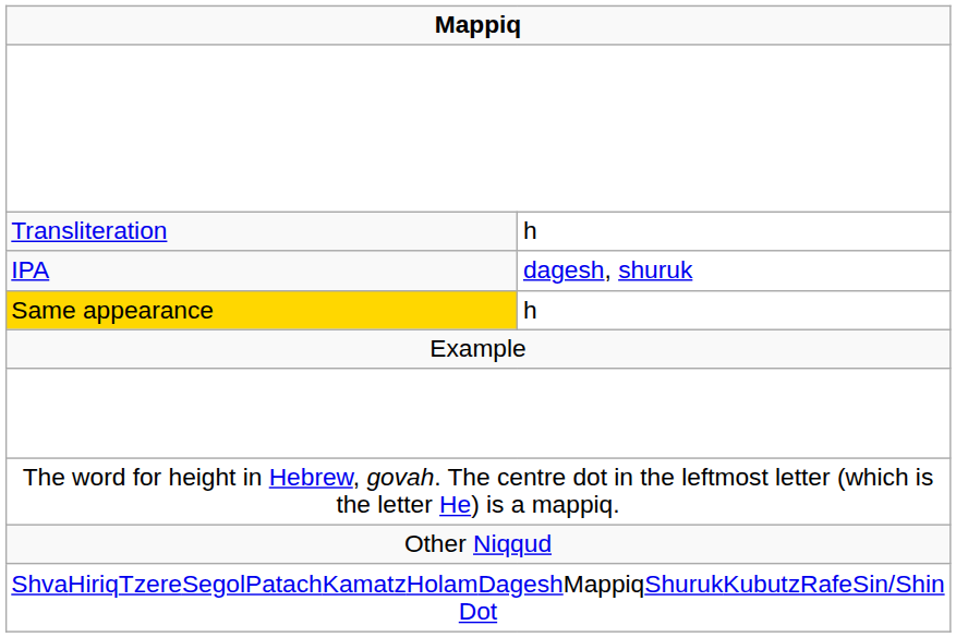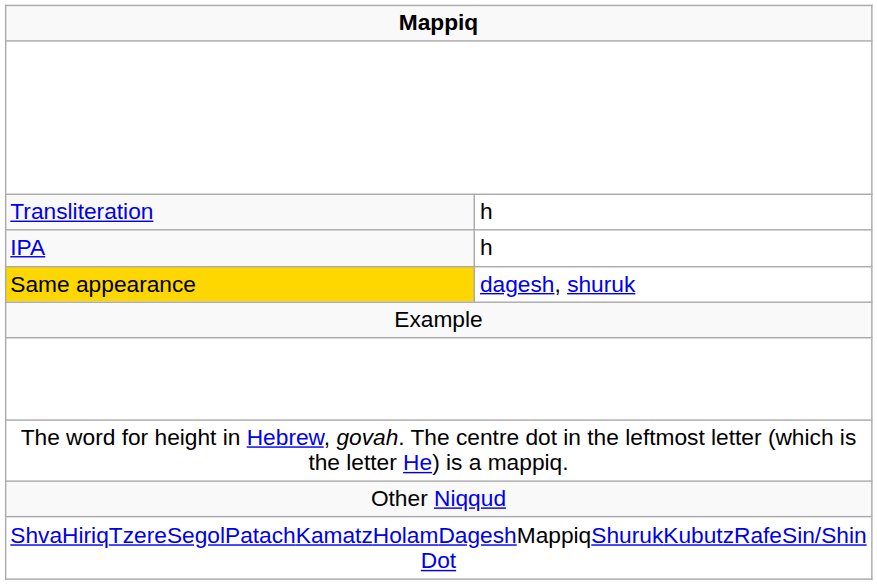row 4 | column 2: dagesh, shuruk -> h
row 5 | column 2: h -> dagesh, shuruk
